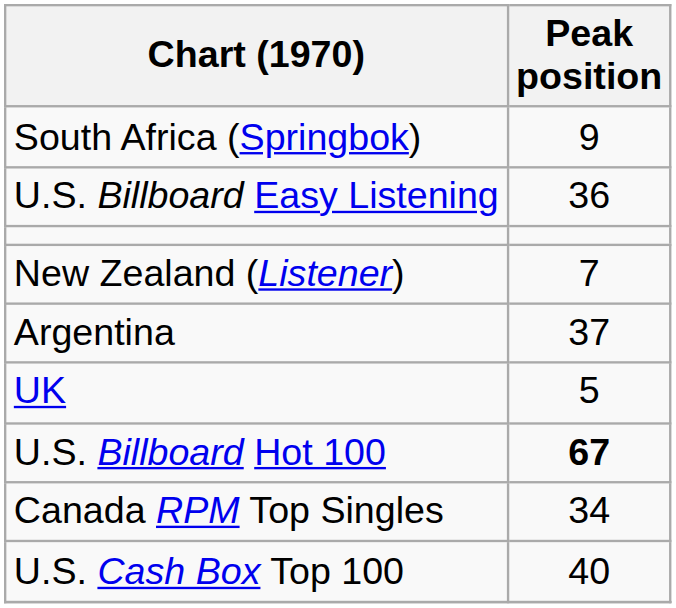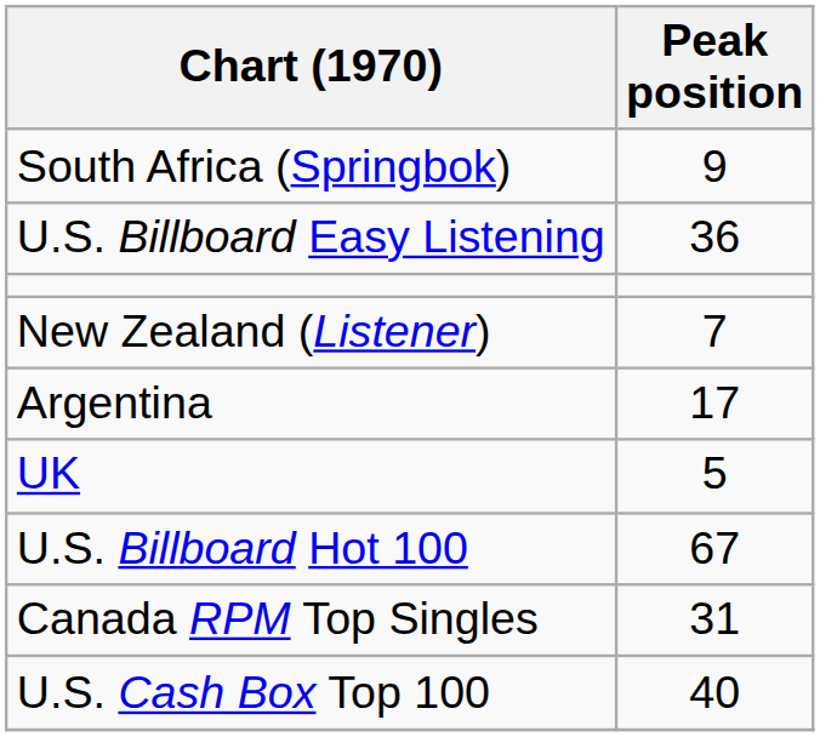row 6 | Peak position: 37 -> 17
row 8 | Peak position: bold -> normal
row 9 | Peak position: 34 -> 31
